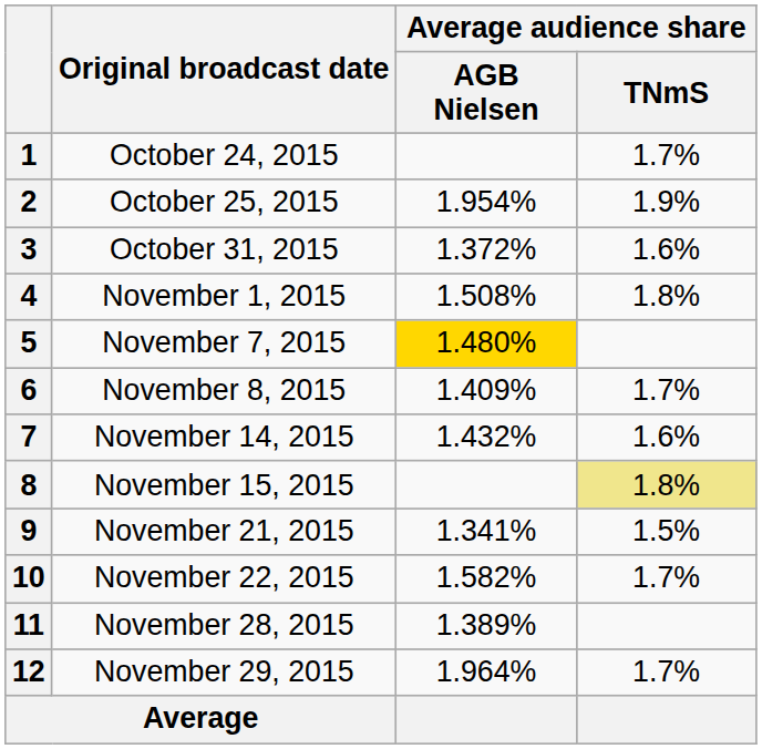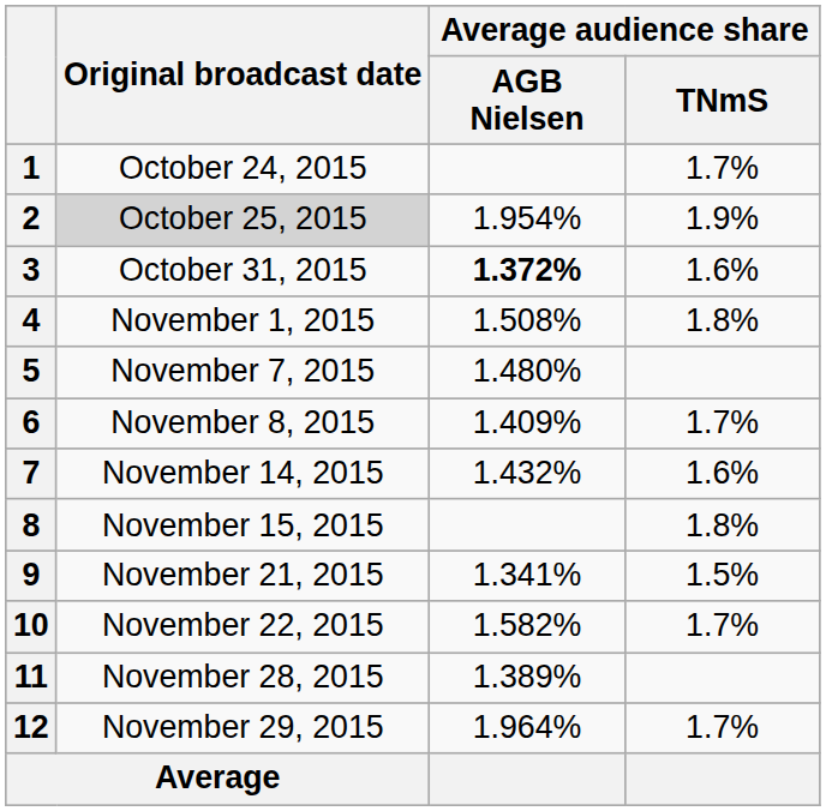2 | Original broadcast date: no background -> lightgrey background
3 | Average audience share / AGB Nielsen: normal -> bold
5 | Average audience share / AGB Nielsen: gold background -> no background
8 | Average audience share / TNmS: khaki background -> no background
